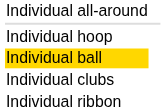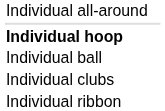Individual hoop | column 1: normal -> bold
Individual ball | column 1: gold background -> no background
